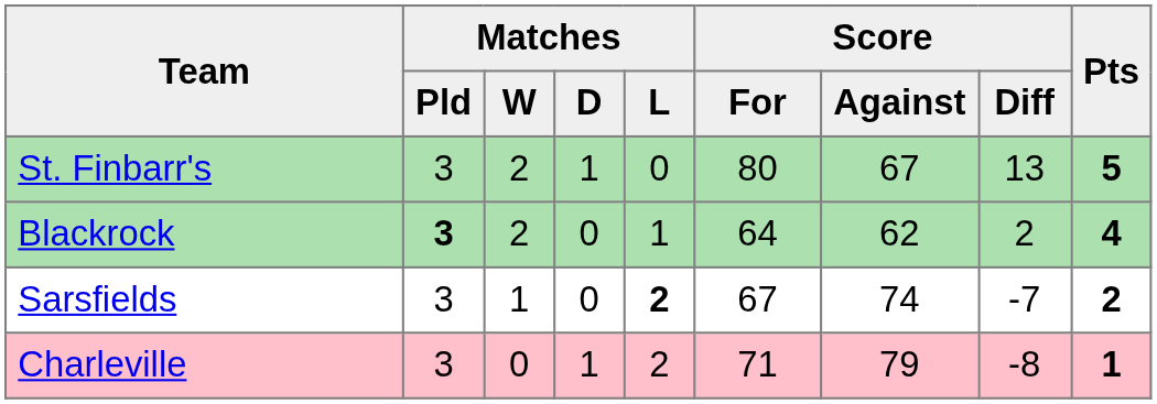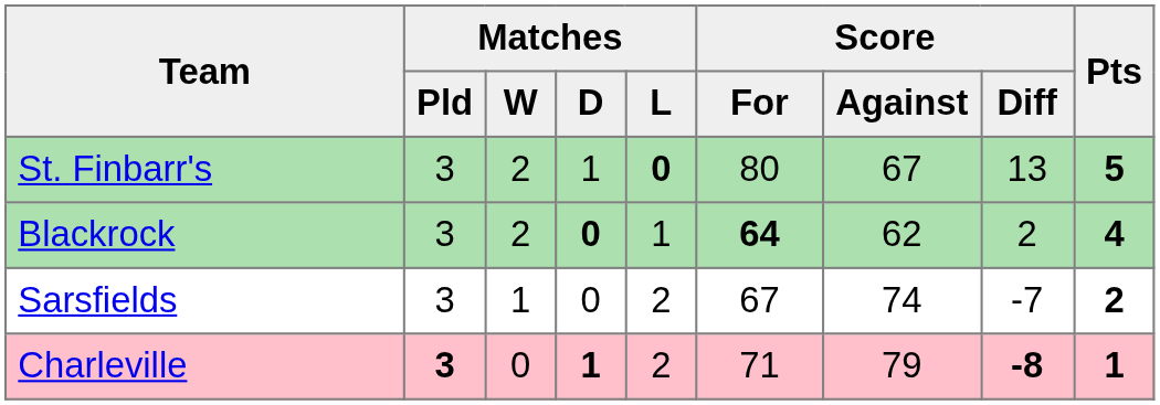St. Finbarr's | Matches / L: normal -> bold
Blackrock | Matches / Pld: bold -> normal
Blackrock | Matches / D: normal -> bold
Blackrock | Score / For: normal -> bold
Sarsfields | Matches / L: bold -> normal
Charleville | Matches / Pld: normal -> bold
Charleville | Matches / D: normal -> bold
Charleville | Score / Diff: normal -> bold
